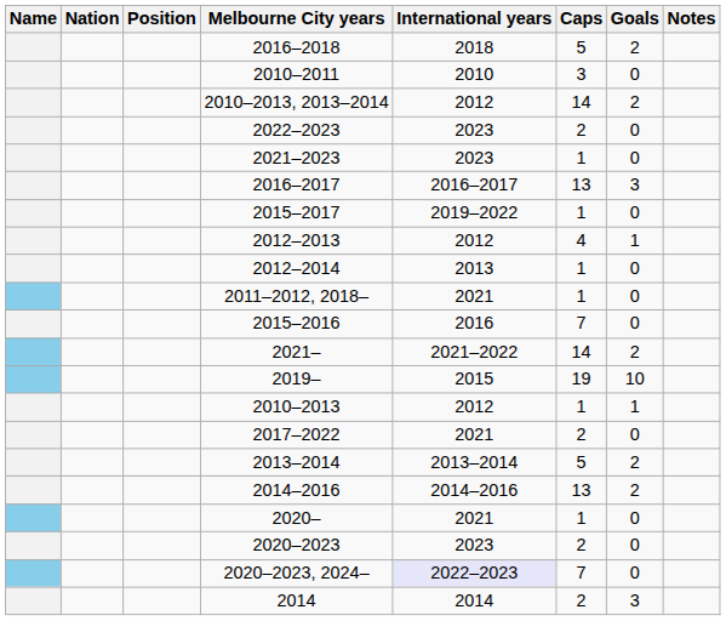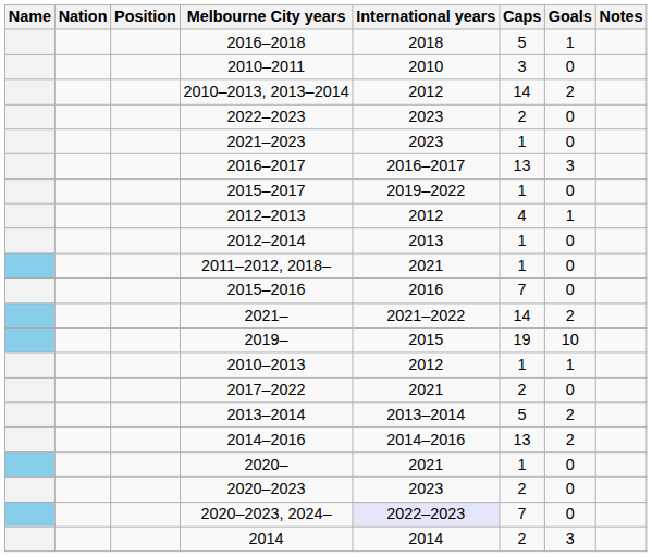2016–2018 | Goals: 2 -> 1
